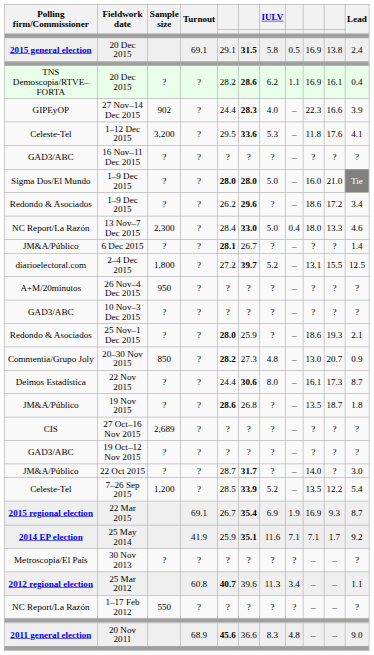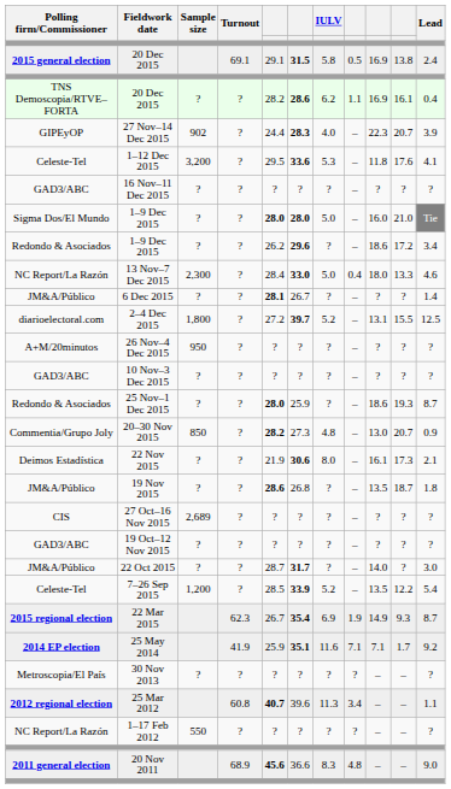27 Nov–14 Dec 2015 | column 10: 16.6 -> 20.7
25 Nov–1 Dec 2015 | Lead: 2.1 -> 8.7
22 Nov 2015 | column 5: 24.4 -> 21.9
22 Nov 2015 | Lead: 8.7 -> 2.1
22 Mar 2015 | Turnout: 69.1 -> 62.3
22 Mar 2015 | column 9: 16.9 -> 14.9
